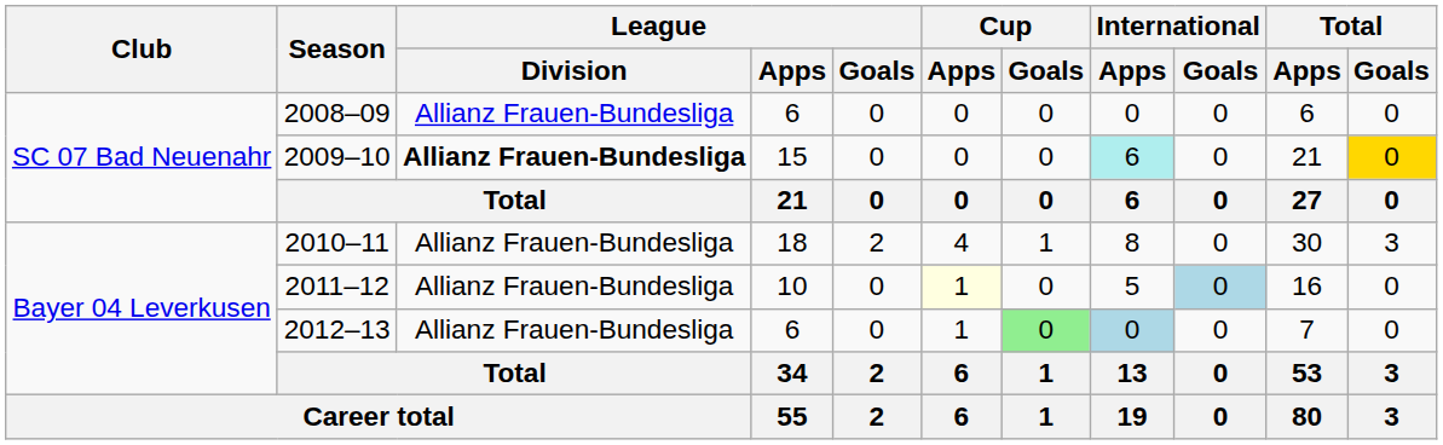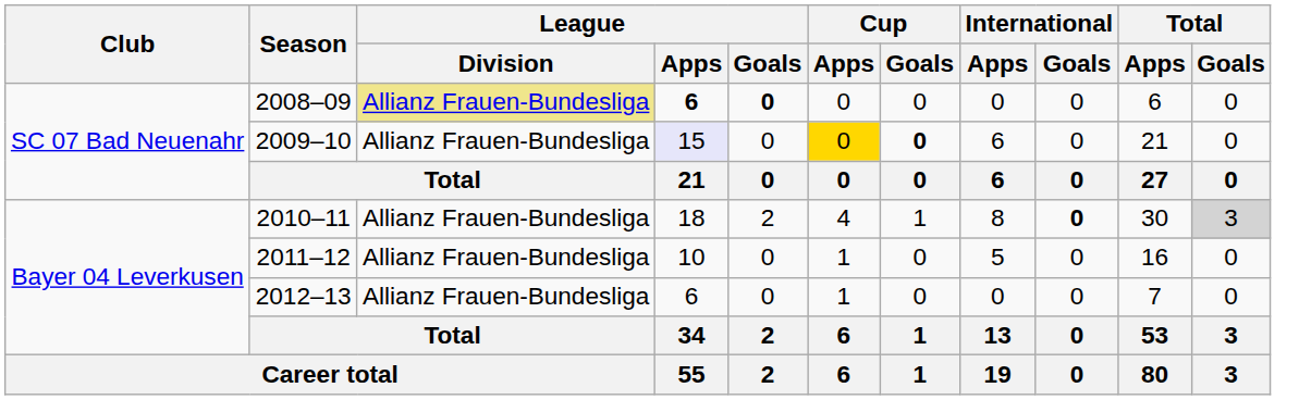2008–09 | League / Division: no background -> khaki background
2008–09 | League / Apps: normal -> bold
2008–09 | League / Goals: normal -> bold
2009–10 | League / Division: bold -> normal
2009–10 | League / Apps: no background -> lavender background
2009–10 | Cup / Apps: no background -> gold background
2009–10 | Cup / Goals: normal -> bold
2009–10 | International / Apps: paleturquoise background -> no background
2009–10 | Total / Goals: gold background -> no background
2010–11 | International / Goals: normal -> bold
2010–11 | Total / Goals: no background -> lightgrey background
2011–12 | Cup / Apps: lightyellow background -> no background
2011–12 | International / Goals: lightblue background -> no background
2012–13 | Cup / Goals: lightgreen background -> no background
2012–13 | International / Apps: lightblue background -> no background
